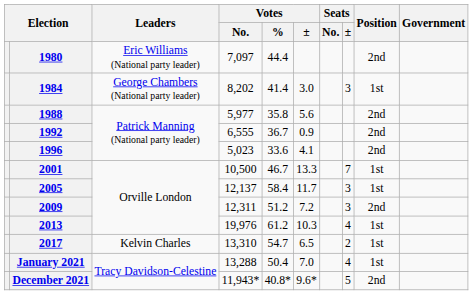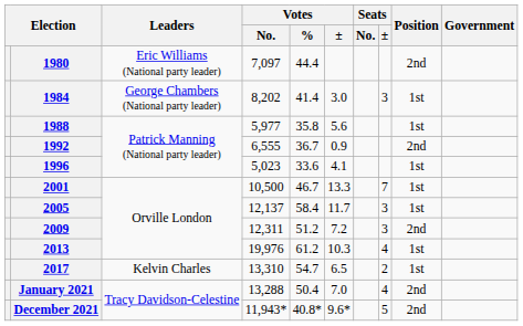1988 | Position: 2nd -> 1st
1996 | Position: 2nd -> 1st
January 2021 | Position: 1st -> 2nd
